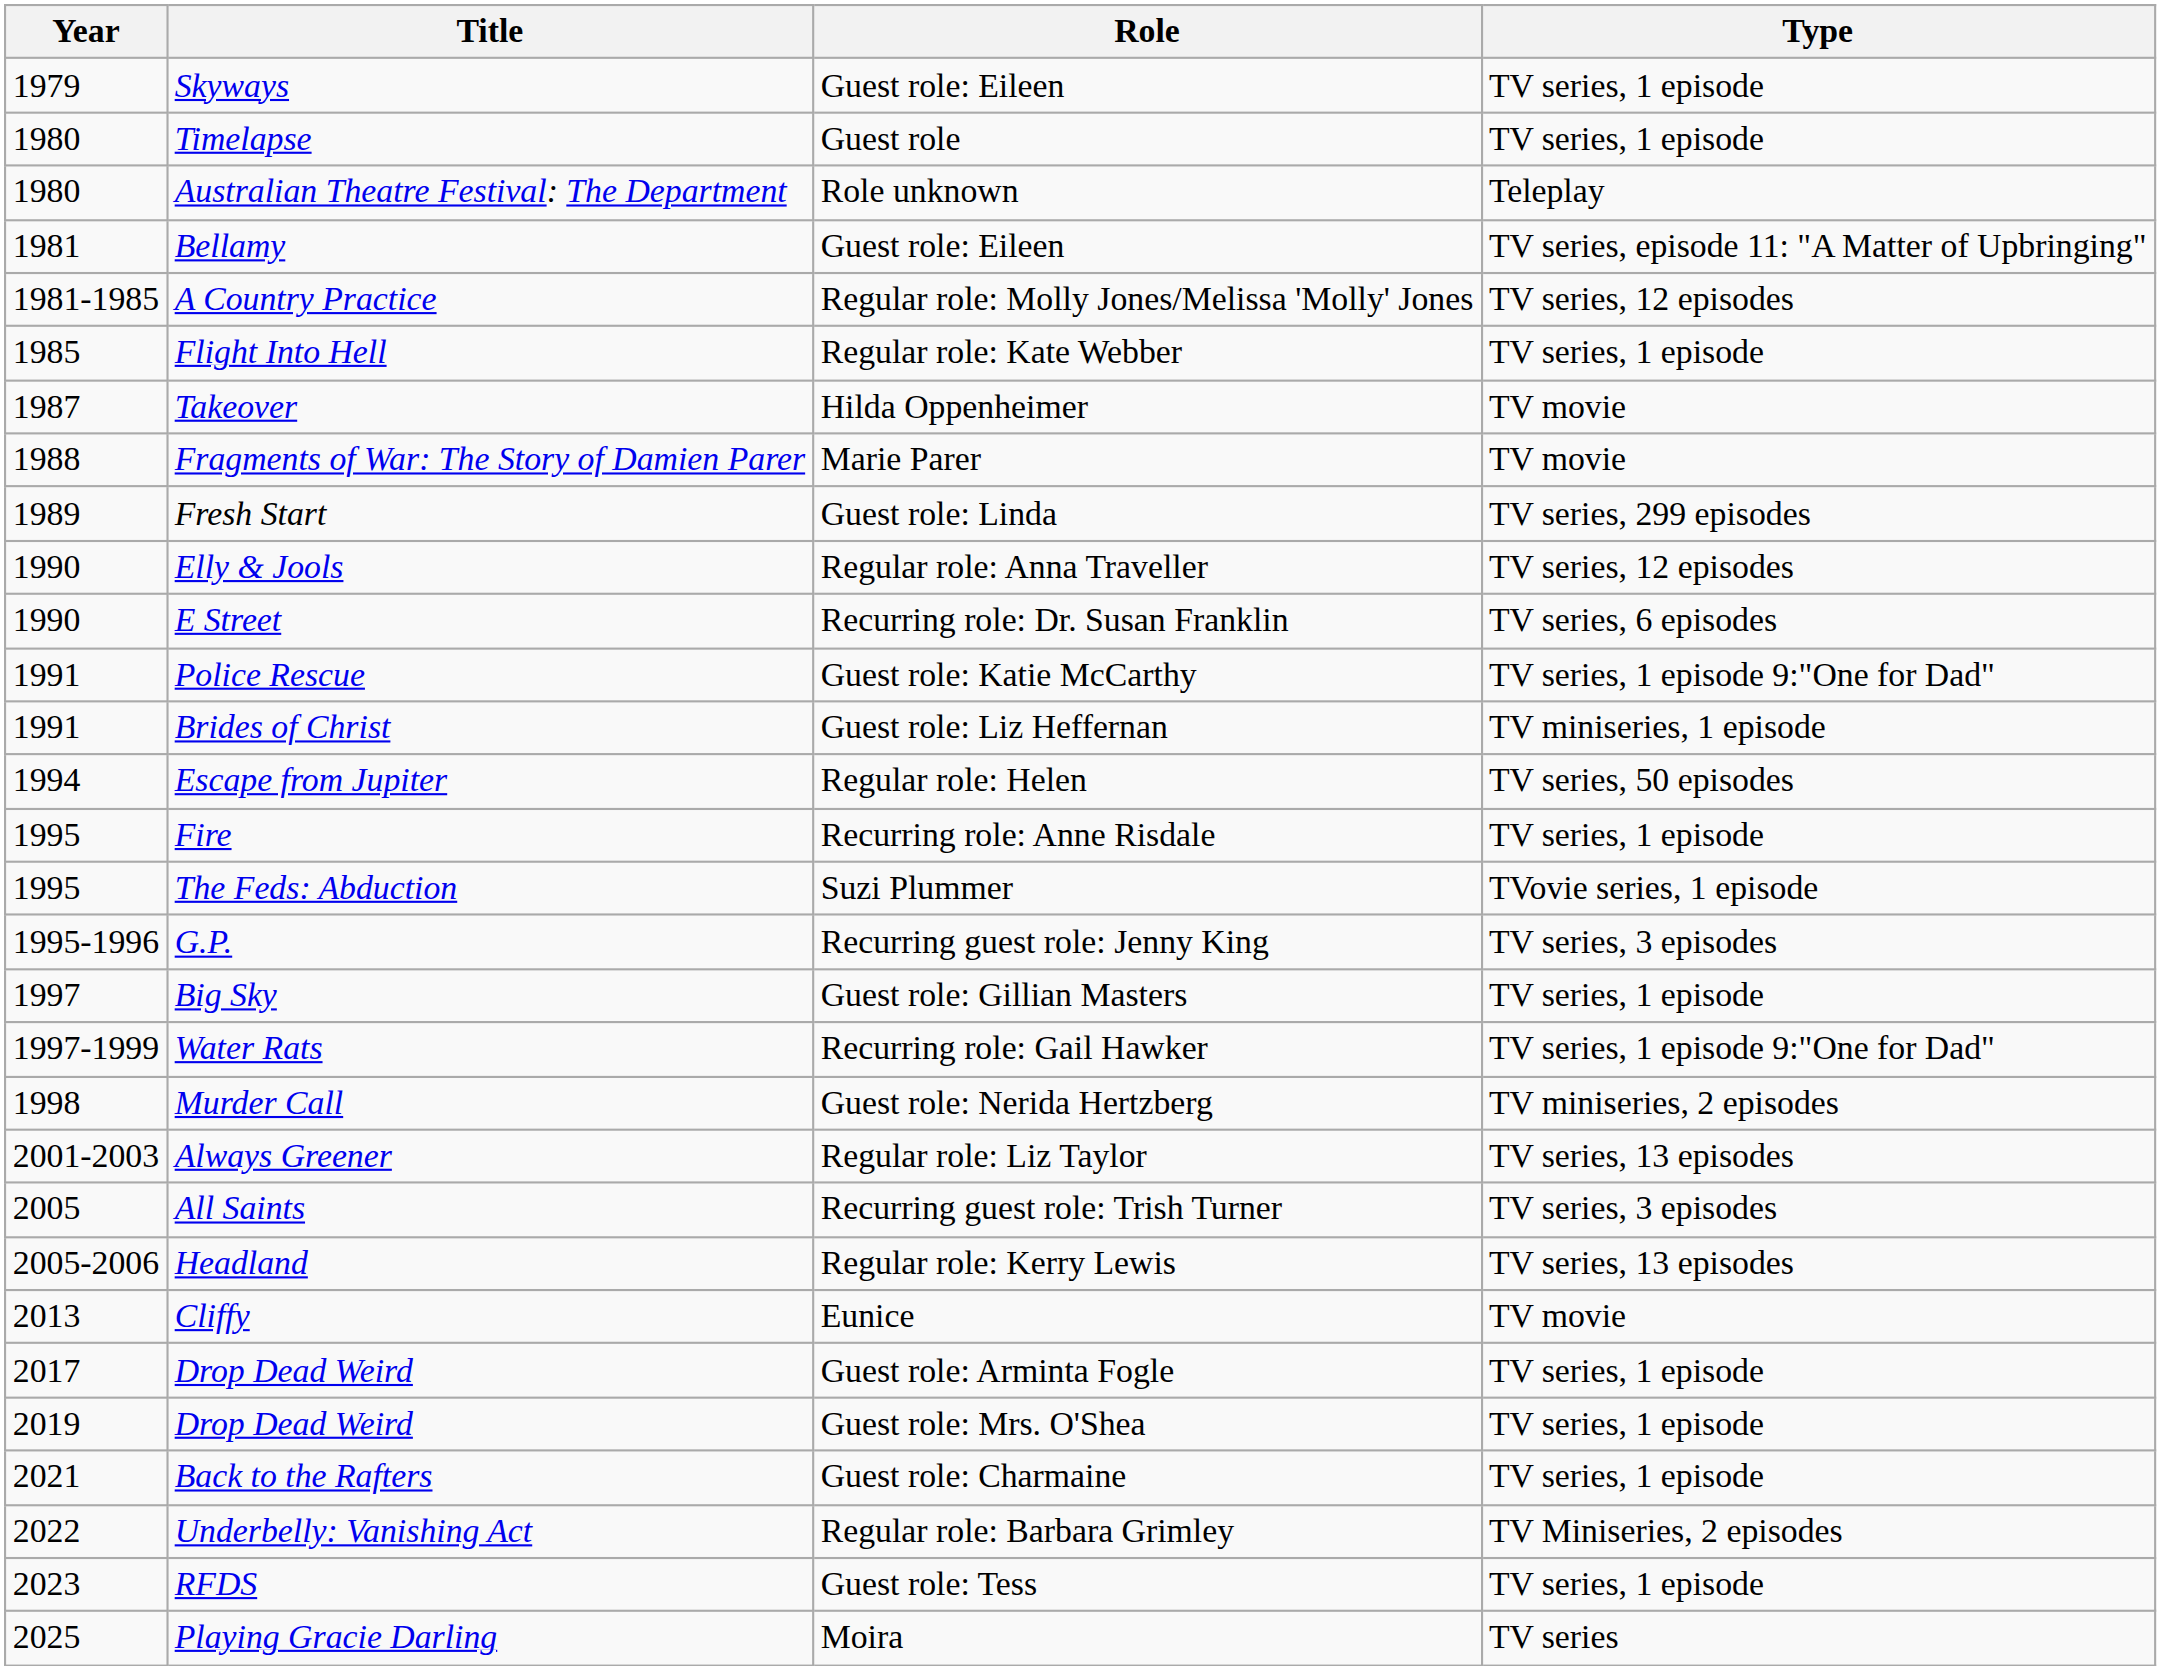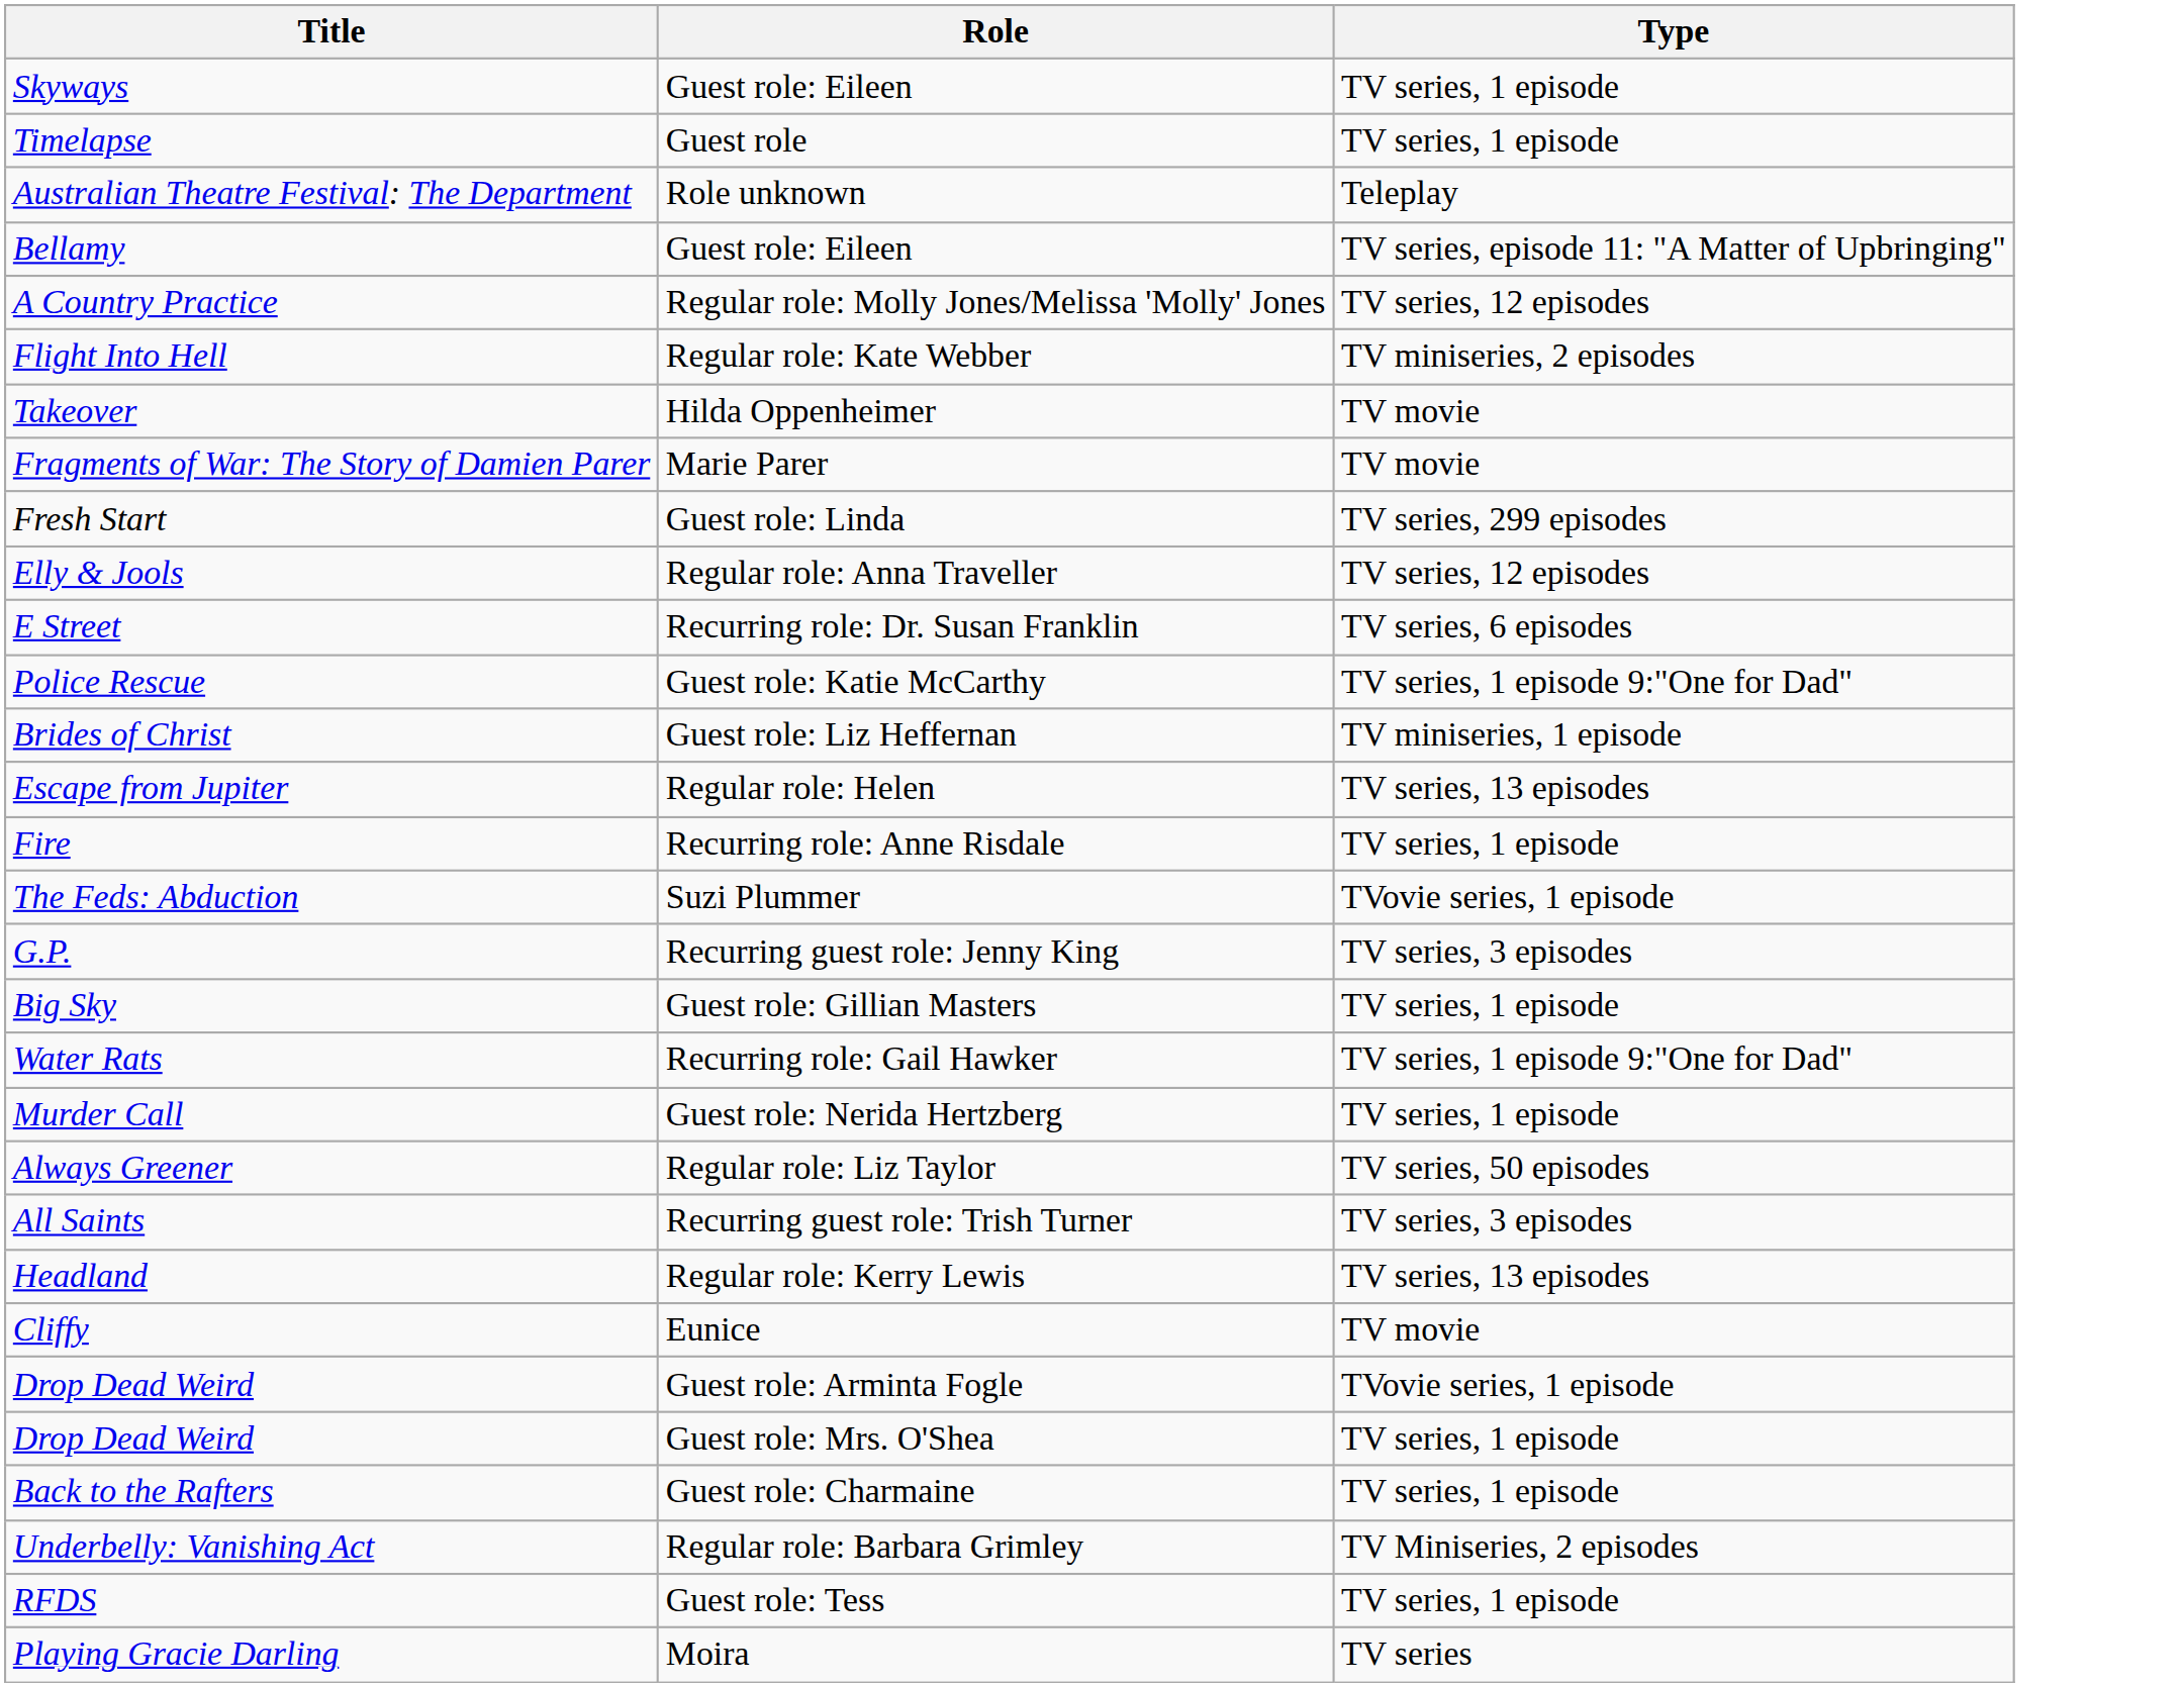- column: Year | 1979 | 1980 | 1980 | 1981 | 1981-1985 | 1985 | 1987 | 1988 | 1989 | 1990 | 1990 | 1991 | 1991 | 1994 | 1995 | 1995 | 1995-1996 | 1997 | 1997-1999 | 1998 | 2001-2003 | 2005 | 2005-2006 | 2013 | 2017 | 2019 | 2021 | 2022 | 2023 | 2025
Flight Into Hell | Type: TV series, 1 episode -> TV miniseries, 2 episodes
Escape from Jupiter | Type: TV series, 50 episodes -> TV series, 13 episodes
Murder Call | Type: TV miniseries, 2 episodes -> TV series, 1 episode
Always Greener | Type: TV series, 13 episodes -> TV series, 50 episodes
Drop Dead Weird / Guest role: Arminta Fogle | Type: TV series, 1 episode -> TVovie series, 1 episode
